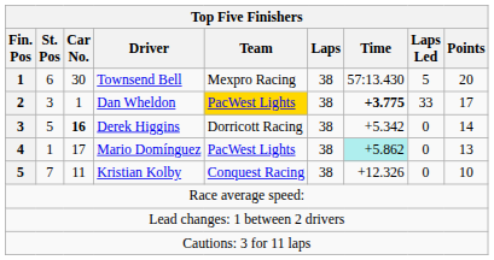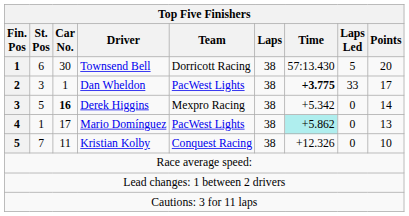Townsend Bell | Team: Mexpro Racing -> Dorricott Racing
Dan Wheldon | Team: gold background -> no background
Derek Higgins | Team: Dorricott Racing -> Mexpro Racing
